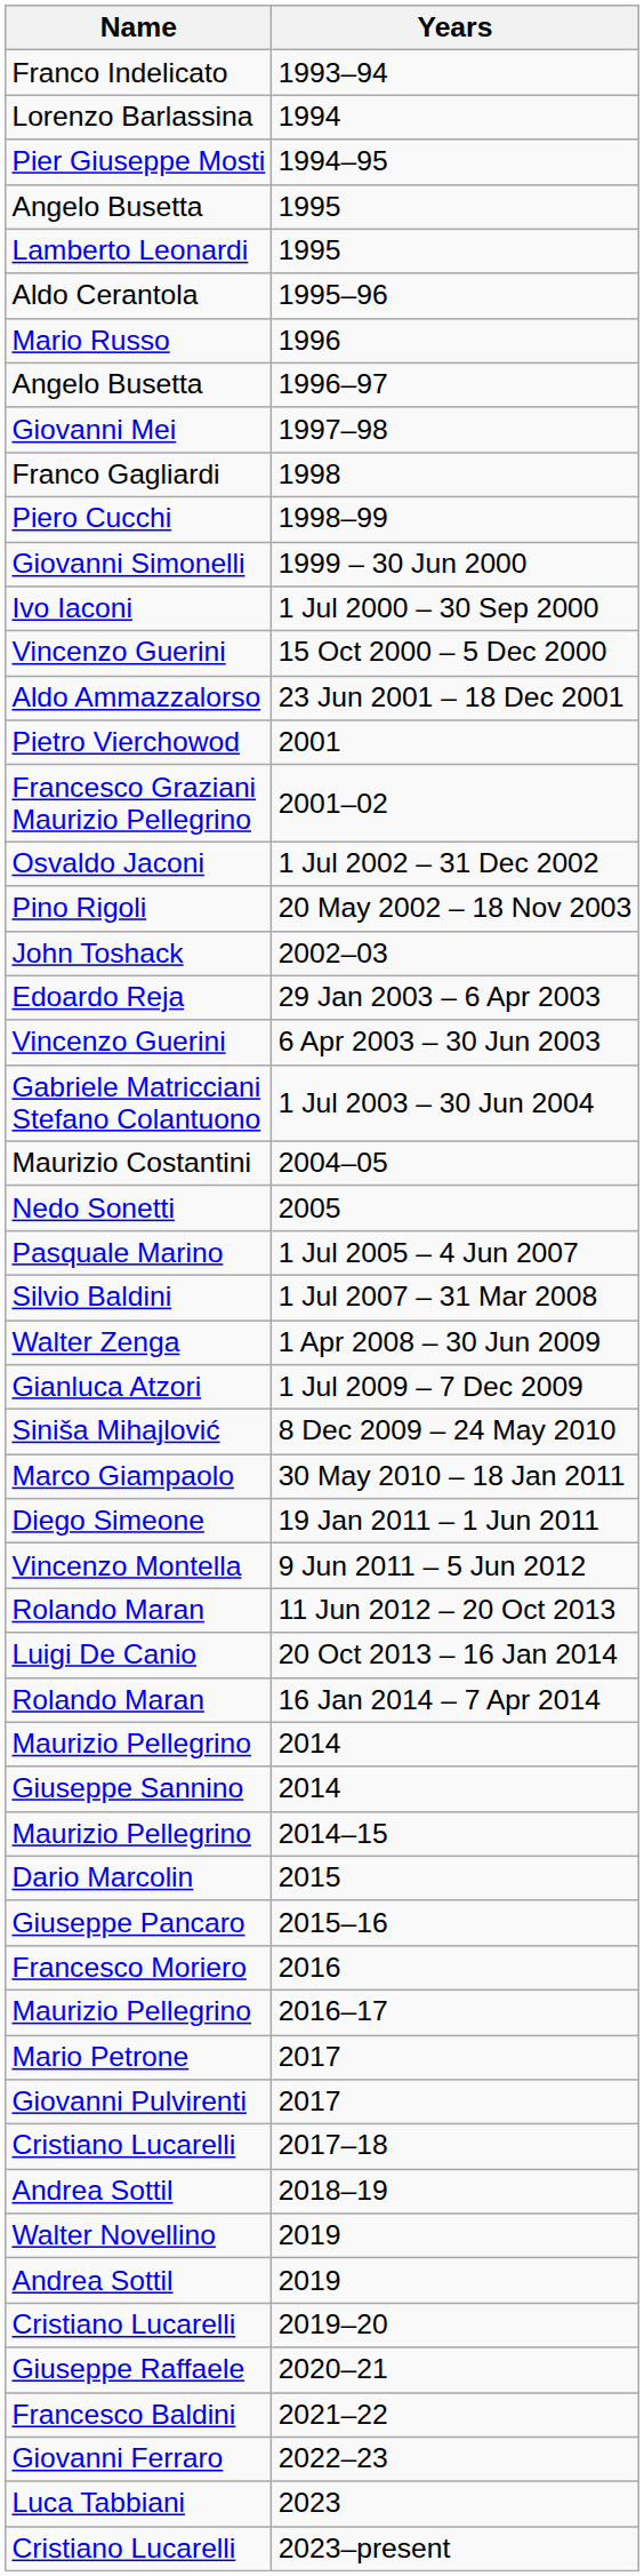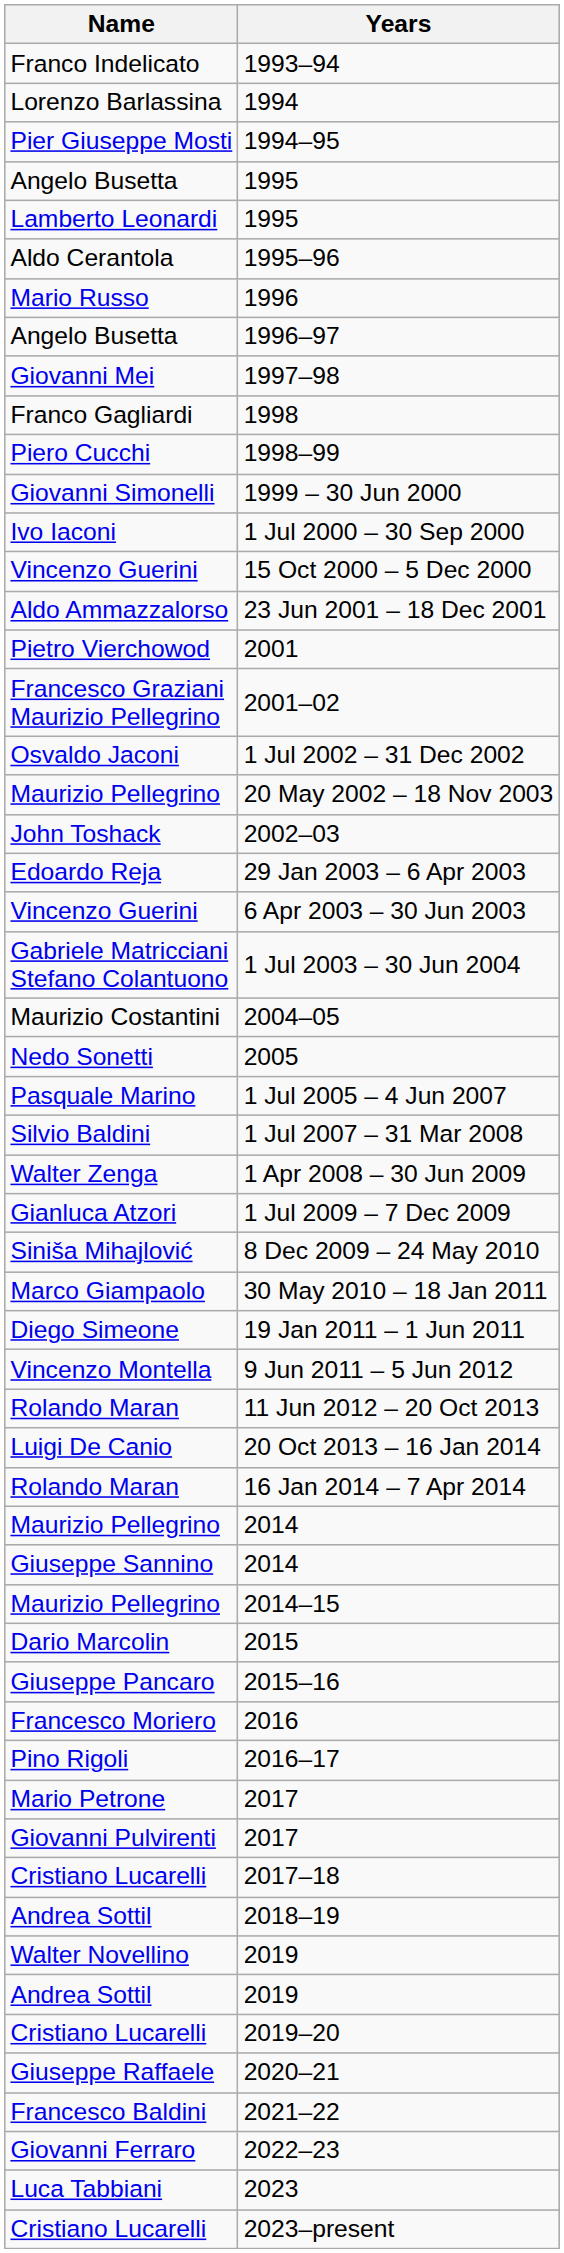row 20 | Name: Pino Rigoli -> Maurizio Pellegrino
row 44 | Name: Maurizio Pellegrino -> Pino Rigoli
